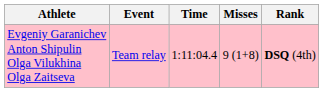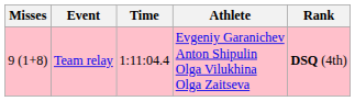columns swapped: Athlete <-> Misses
